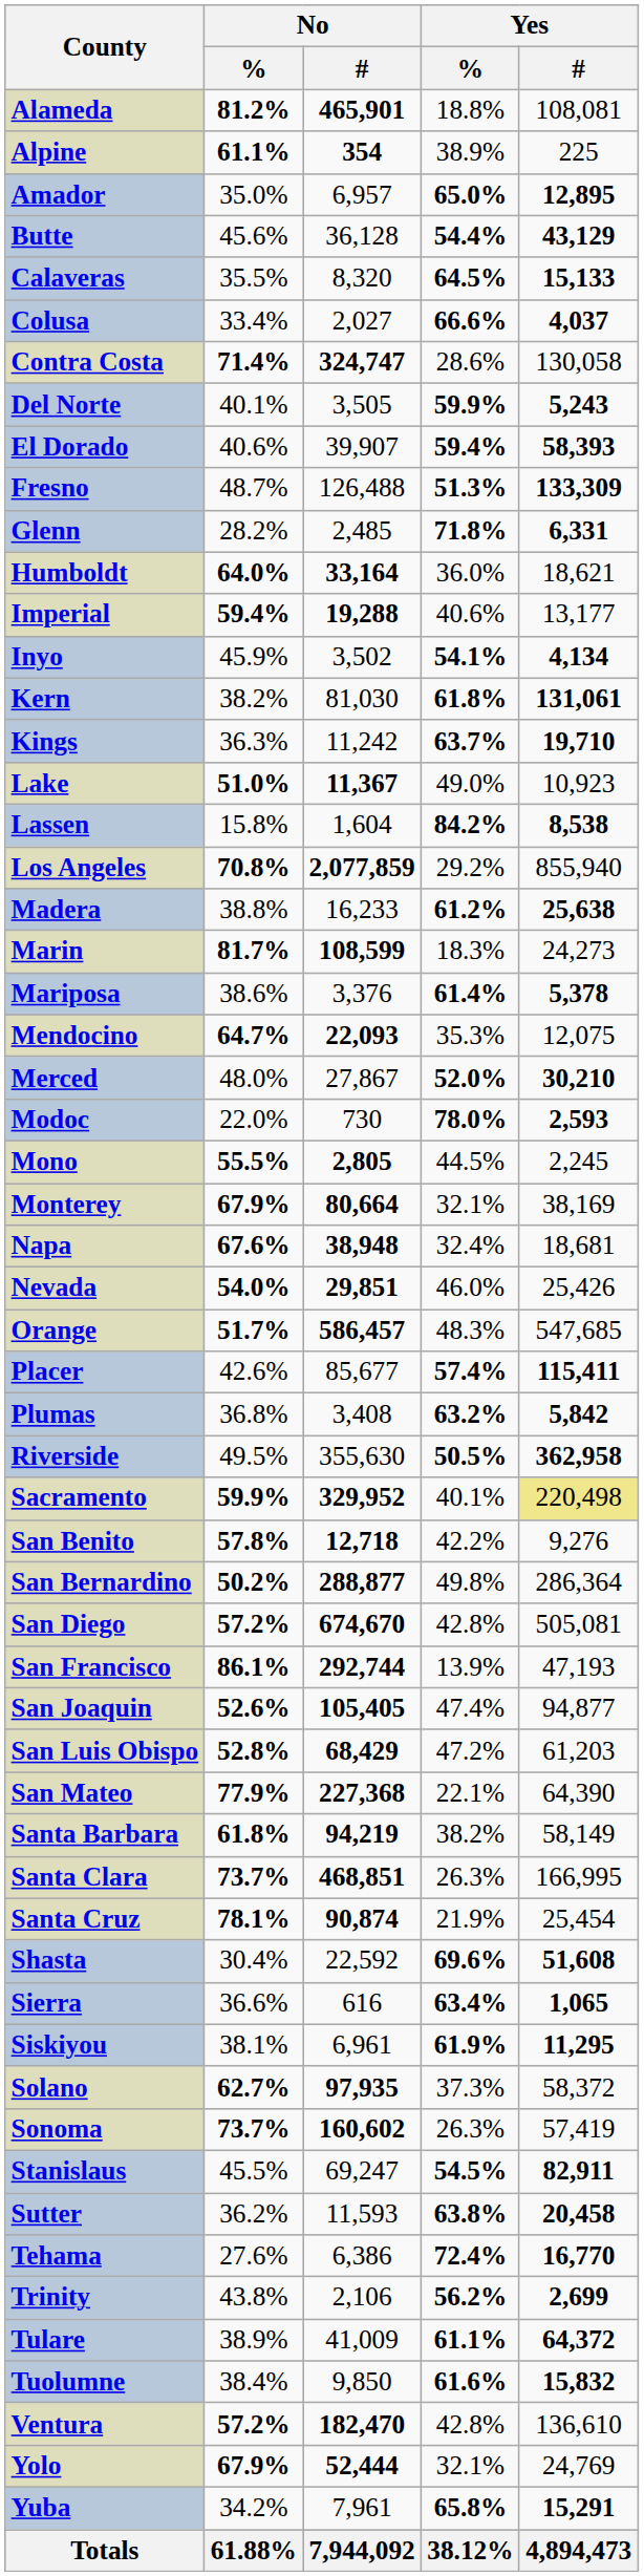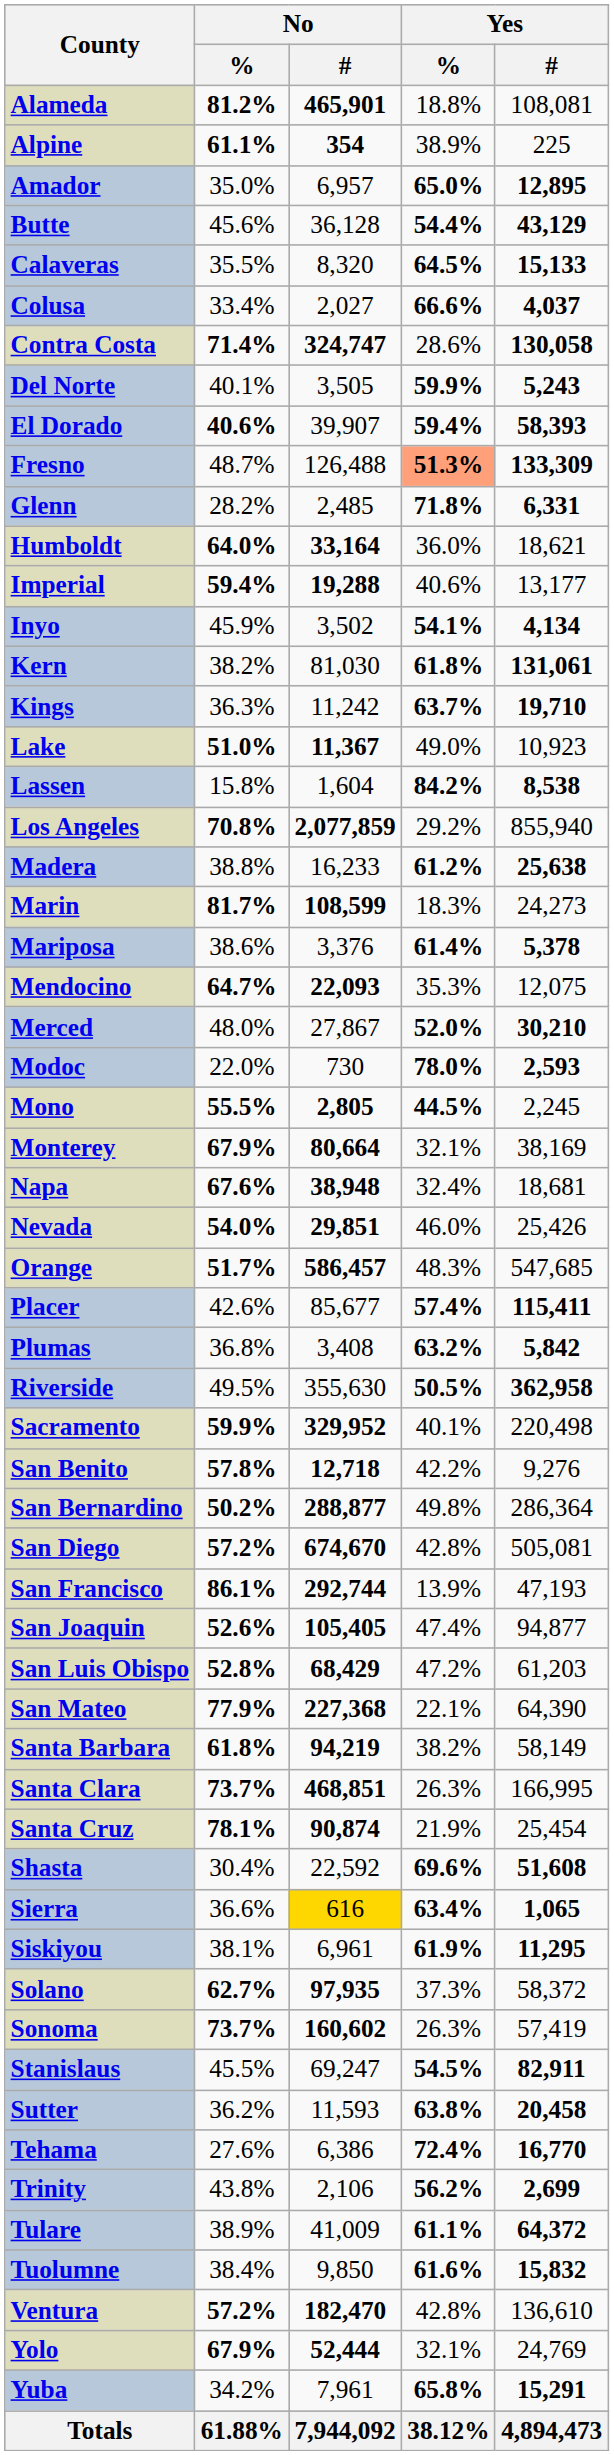Contra Costa | Yes / #: normal -> bold
El Dorado | No / %: normal -> bold
Fresno | Yes / %: no background -> lightsalmon background
Mono | Yes / %: normal -> bold
Sacramento | Yes / #: khaki background -> no background
Sierra | No / #: no background -> gold background
